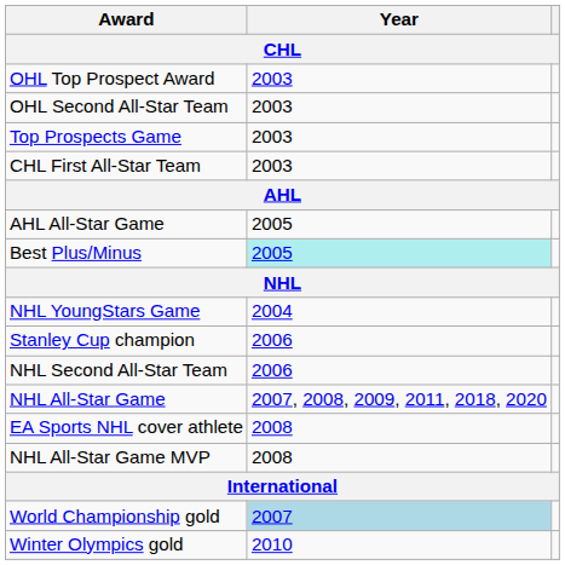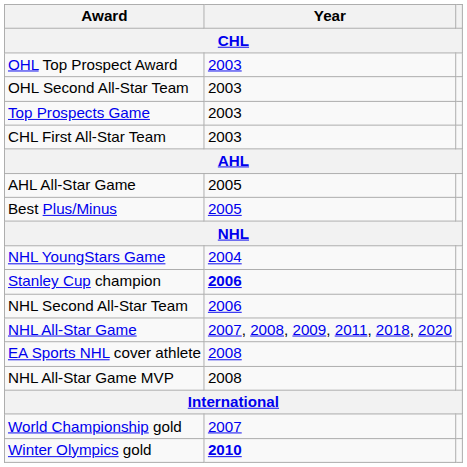Best Plus/Minus | Year: paleturquoise background -> no background
Stanley Cup champion | Year: normal -> bold
World Championship gold | Year: lightblue background -> no background
Winter Olympics gold | Year: normal -> bold
